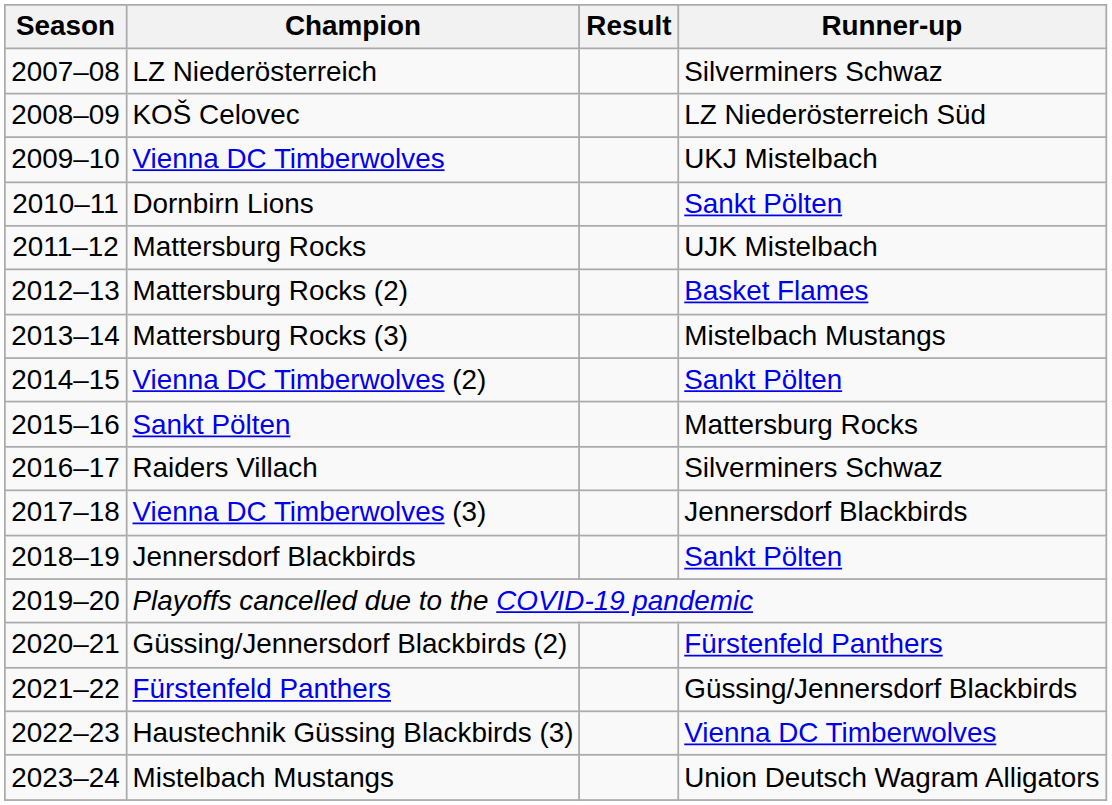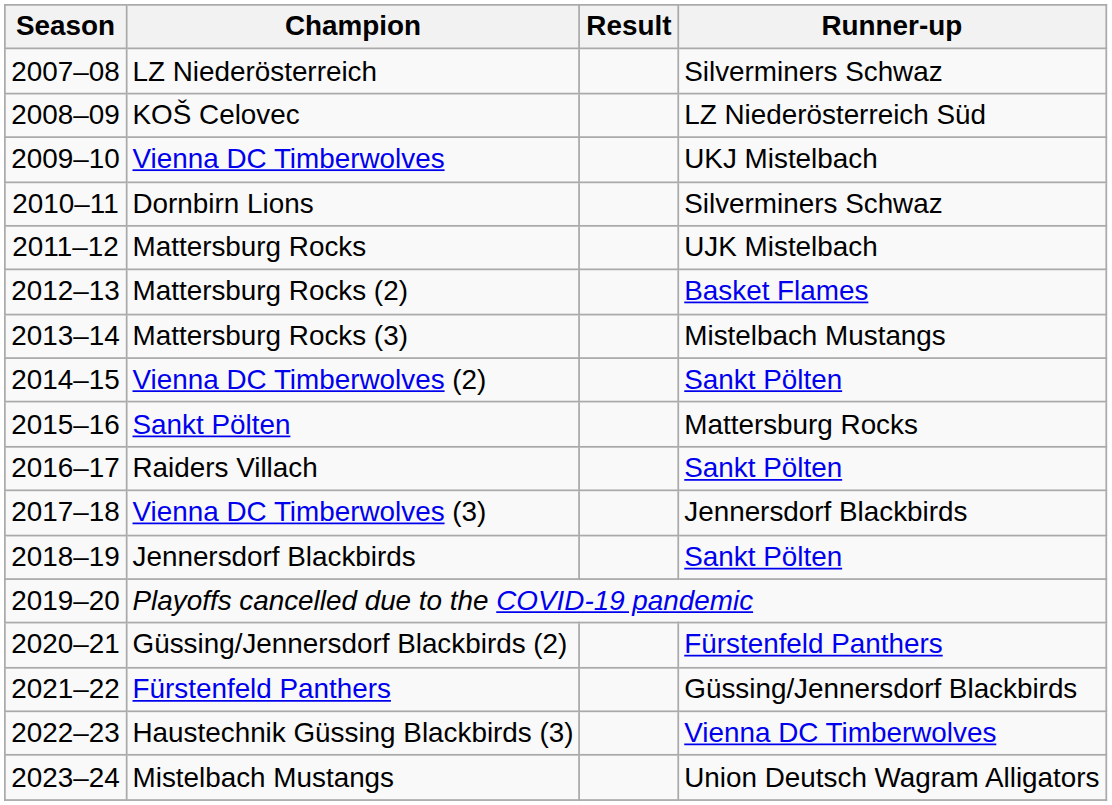Dornbirn Lions | Runner-up: Sankt Pölten -> Silverminers Schwaz
Raiders Villach | Runner-up: Silverminers Schwaz -> Sankt Pölten
